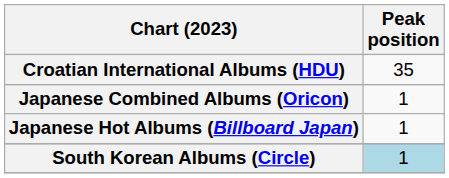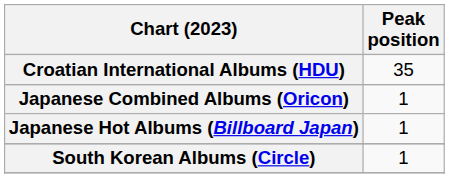South Korean Albums (Circle) | Peak position: lightblue background -> no background
